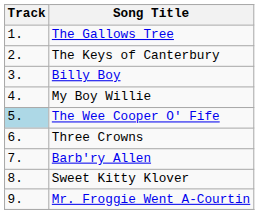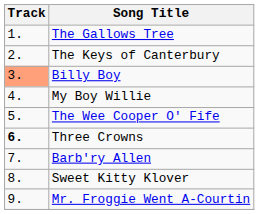Billy Boy | Track: no background -> lightsalmon background
The Wee Cooper O' Fife | Track: lightblue background -> no background
Three Crowns | Track: normal -> bold
